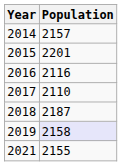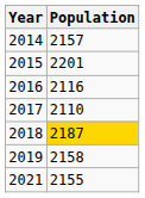2018 | Population: no background -> gold background
2019 | Population: lavender background -> no background
